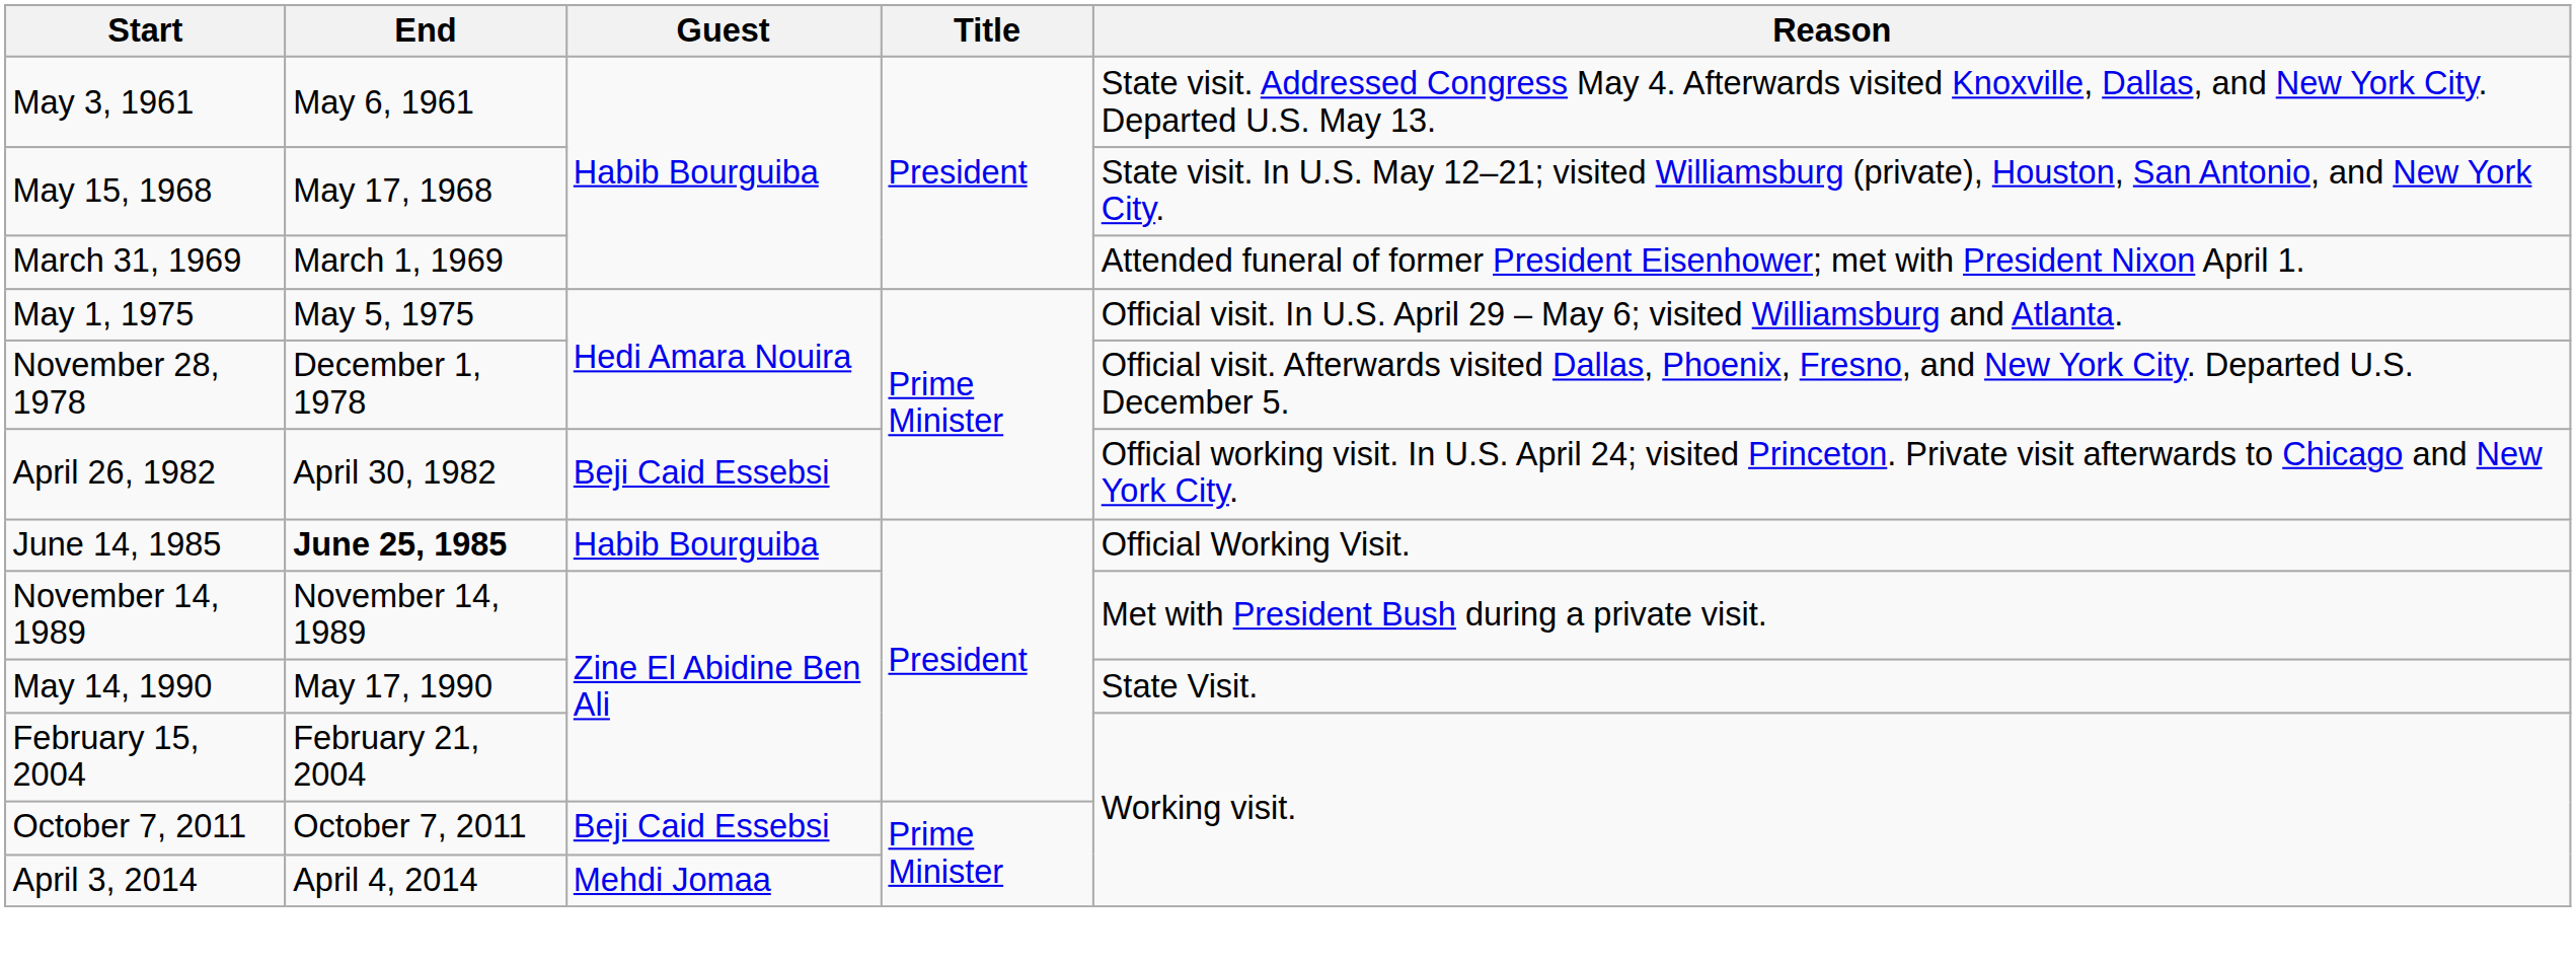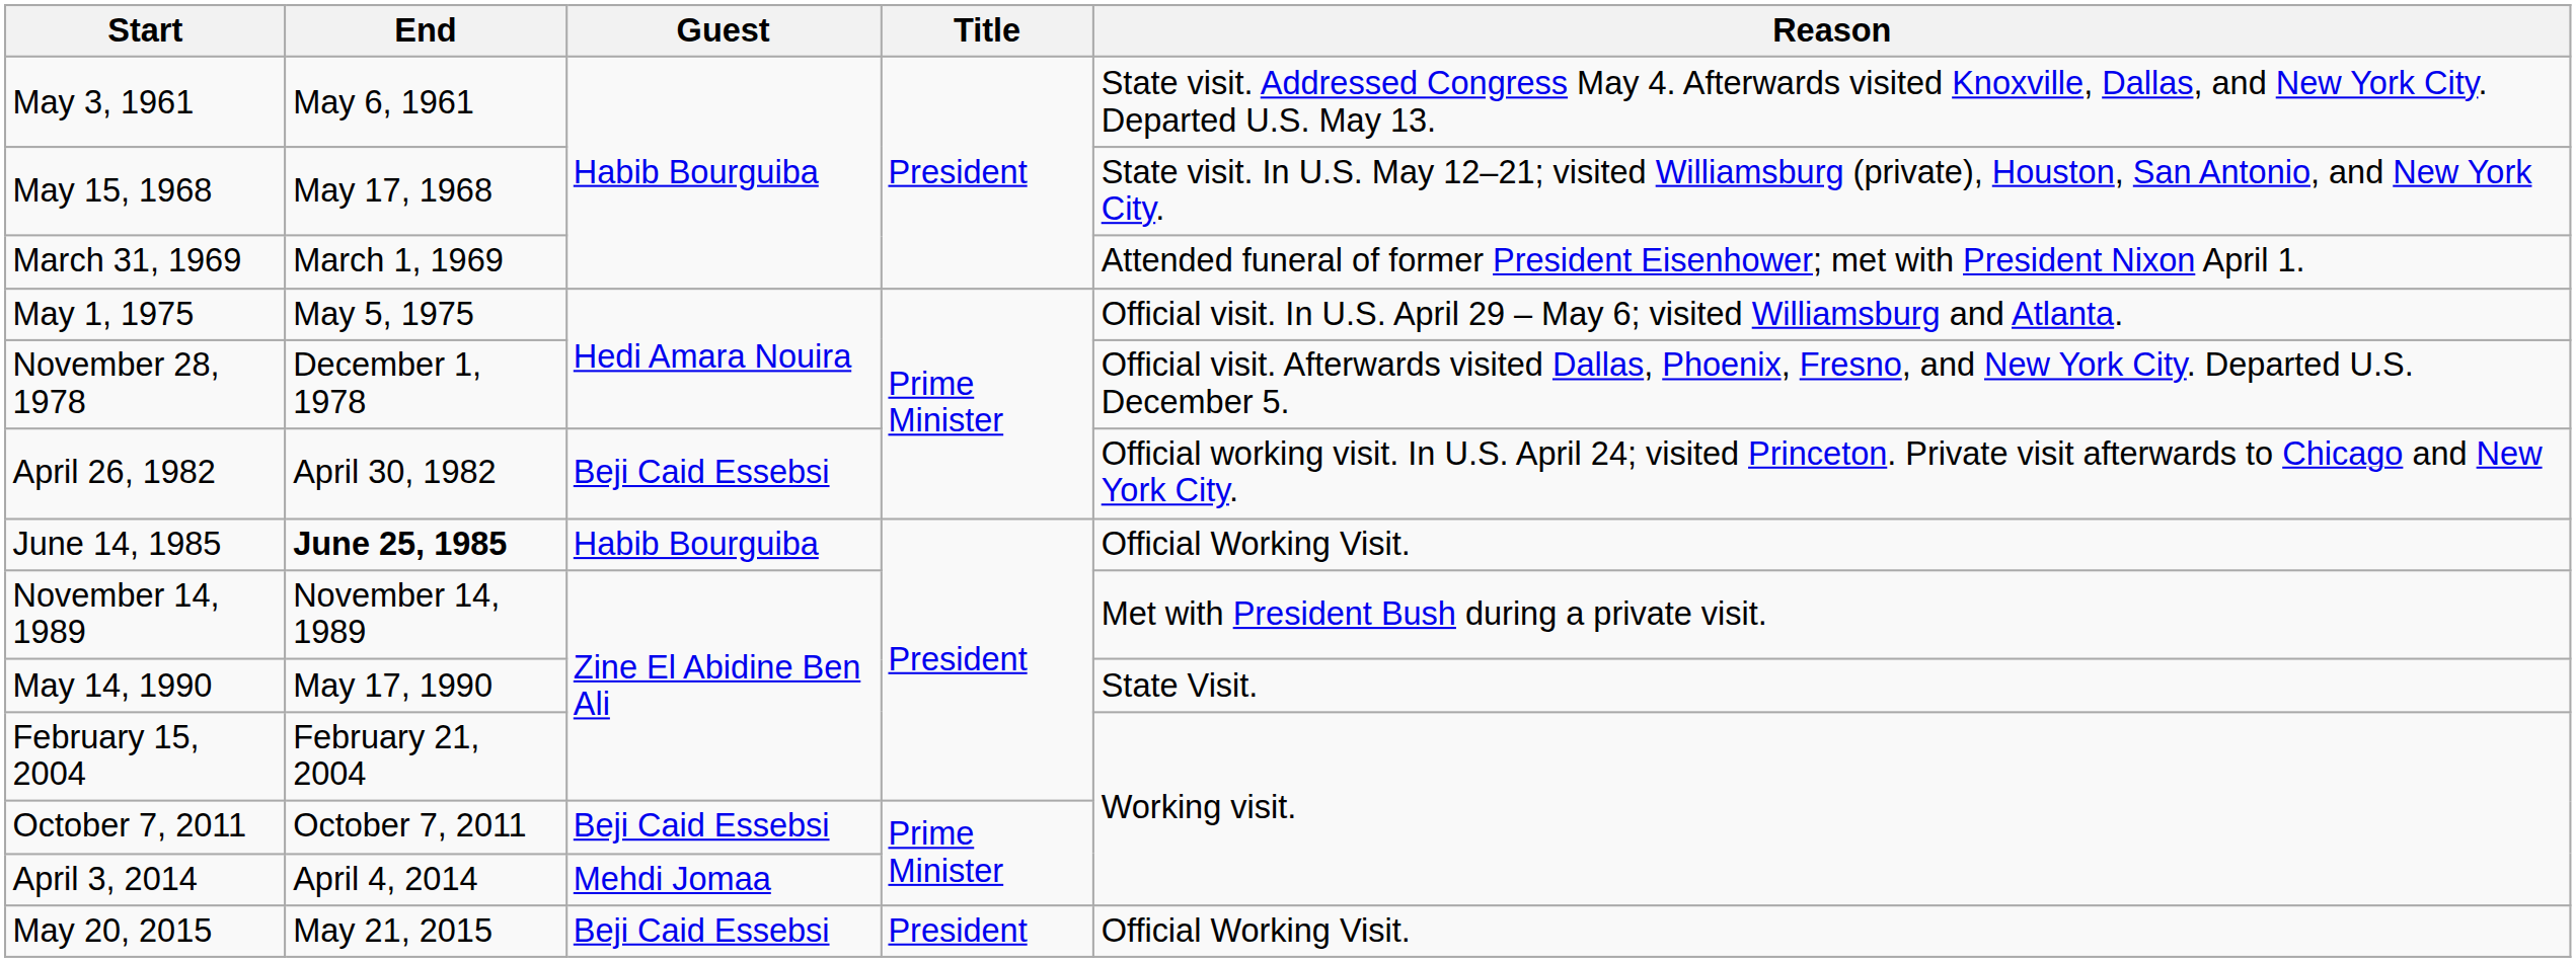+ row: May 20, 2015 | May 21, 2015 | Beji Caid Essebsi | President | Official Working Visit.
